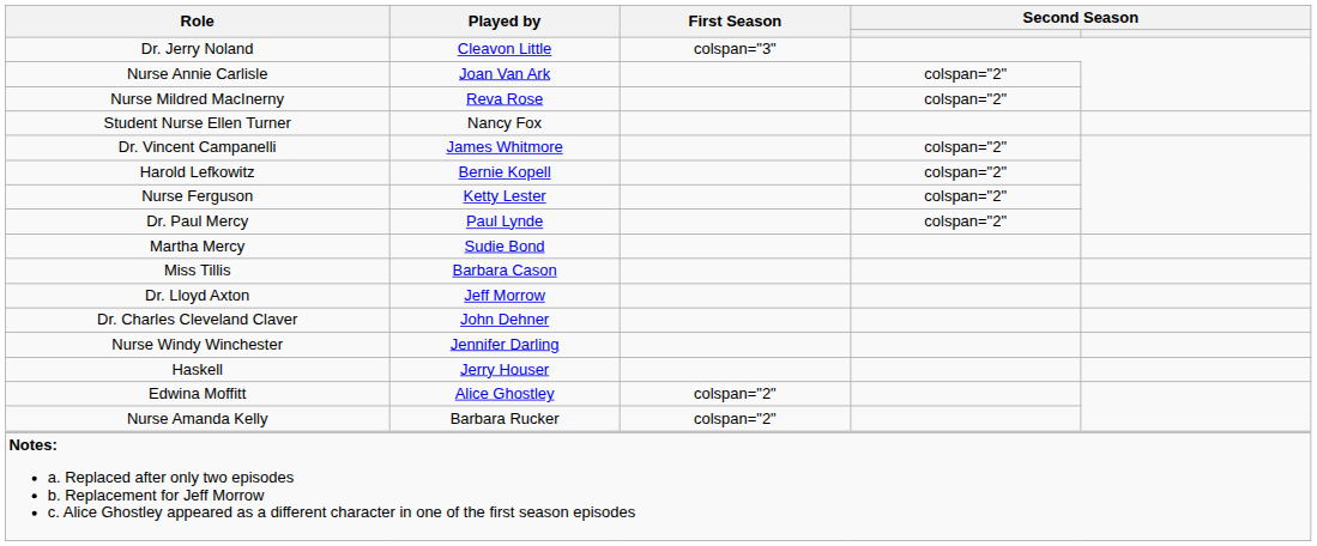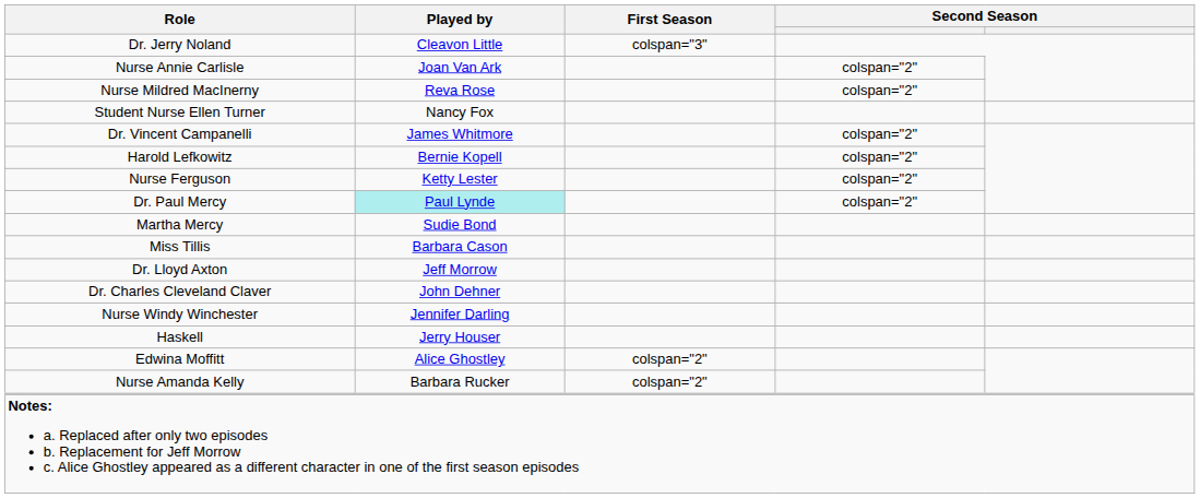Dr. Paul Mercy | Played by: no background -> paleturquoise background
